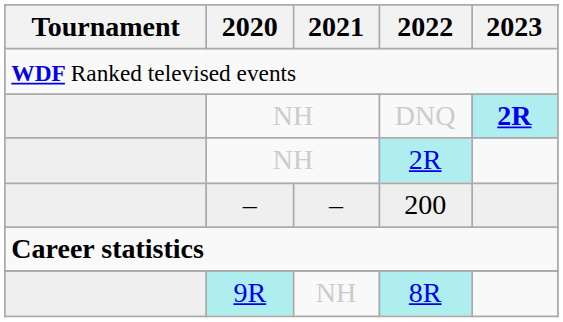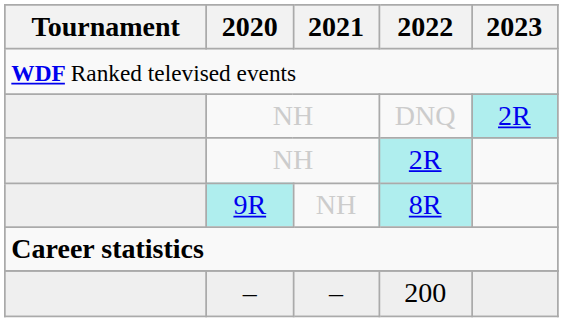DNQ | 2023: bold -> normal
rows swapped: 8R <-> 200
